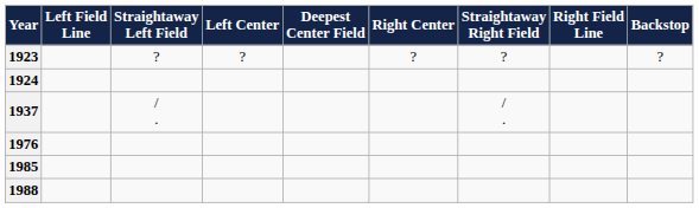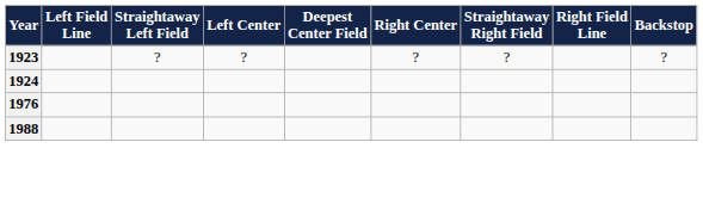- row: 1937 | / . | / .
- row: 1985
